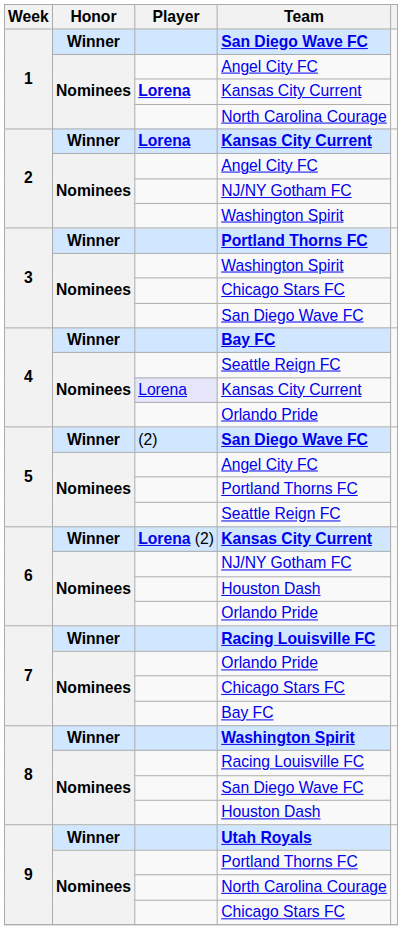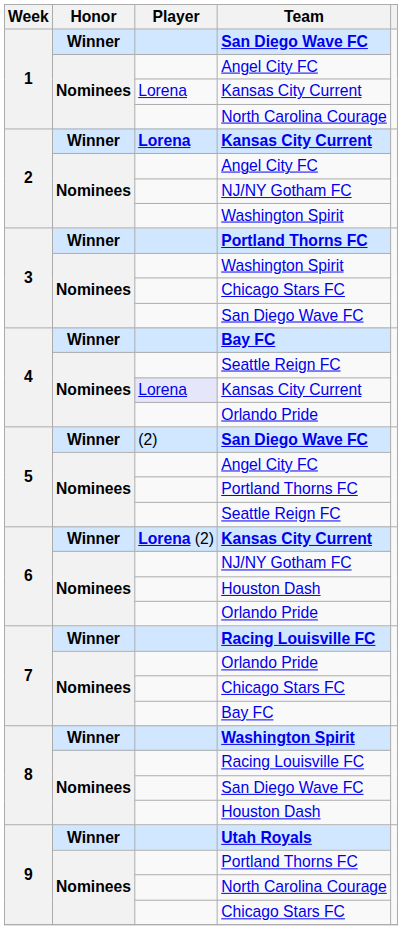1 / Kansas City Current | Player: bold -> normal
